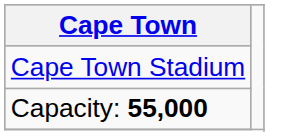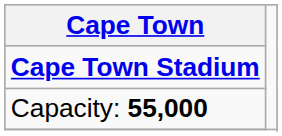Cape Town Stadium | Cape Town: normal -> bold
